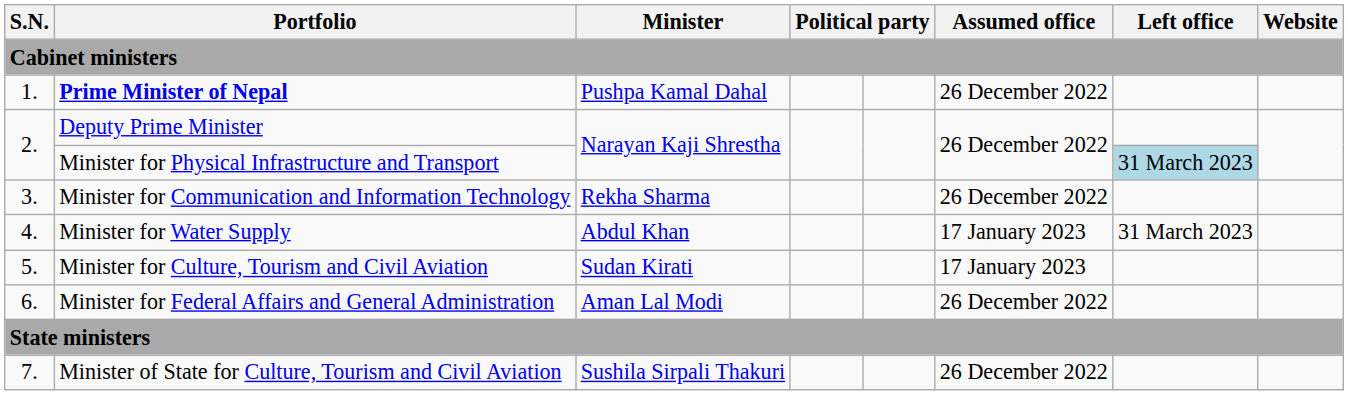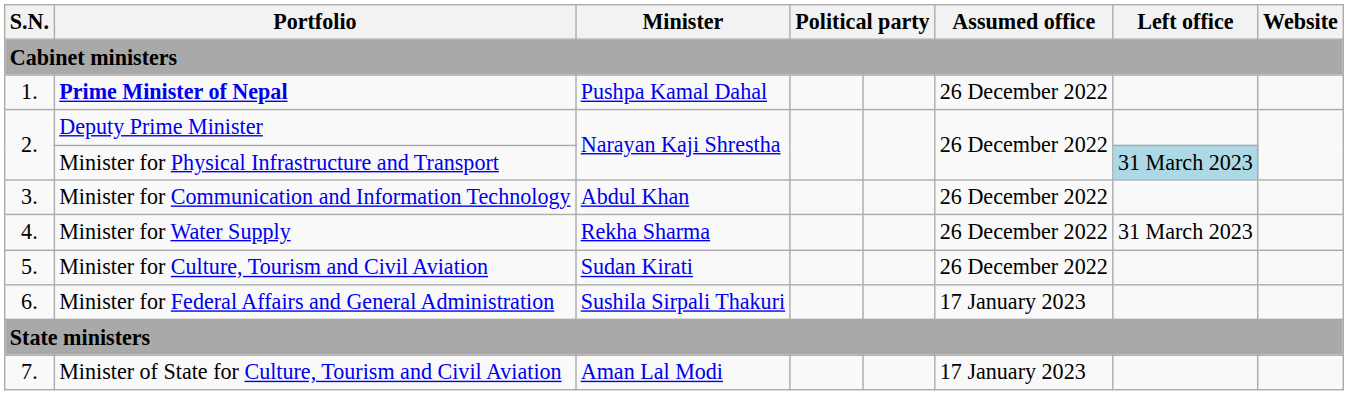Minister for Communication and Information Technology | Minister: Rekha Sharma -> Abdul Khan
Minister for Water Supply | Minister: Abdul Khan -> Rekha Sharma
Minister for Water Supply | Assumed office: 17 January 2023 -> 26 December 2022
Minister for Culture, Tourism and Civil Aviation | Assumed office: 17 January 2023 -> 26 December 2022
Minister for Federal Affairs and General Administration | Minister: Aman Lal Modi -> Sushila Sirpali Thakuri
Minister for Federal Affairs and General Administration | Assumed office: 26 December 2022 -> 17 January 2023
Minister of State for Culture, Tourism and Civil Aviation | Minister: Sushila Sirpali Thakuri -> Aman Lal Modi
Minister of State for Culture, Tourism and Civil Aviation | Assumed office: 26 December 2022 -> 17 January 2023
